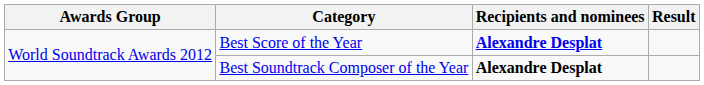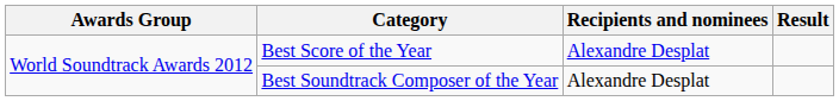Best Score of the Year | Recipients and nominees: bold -> normal
Best Soundtrack Composer of the Year | Recipients and nominees: bold -> normal
